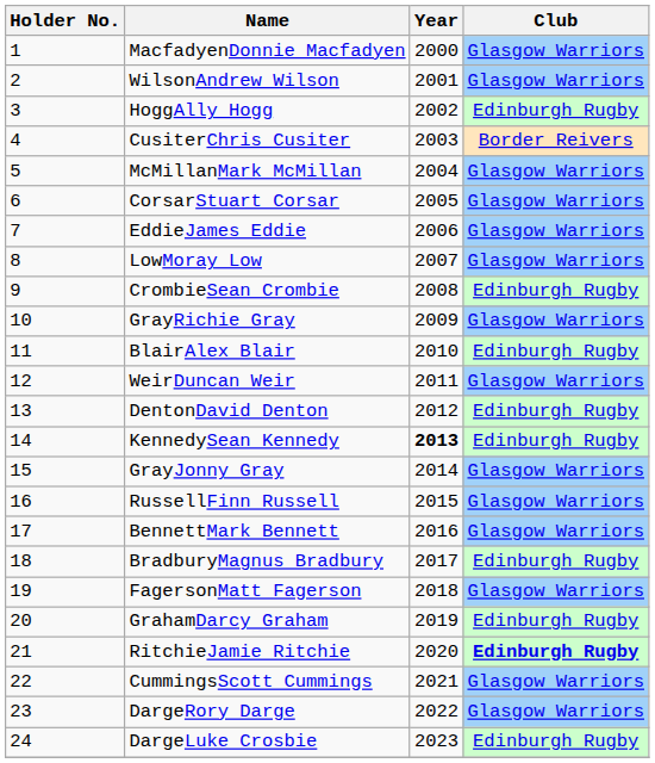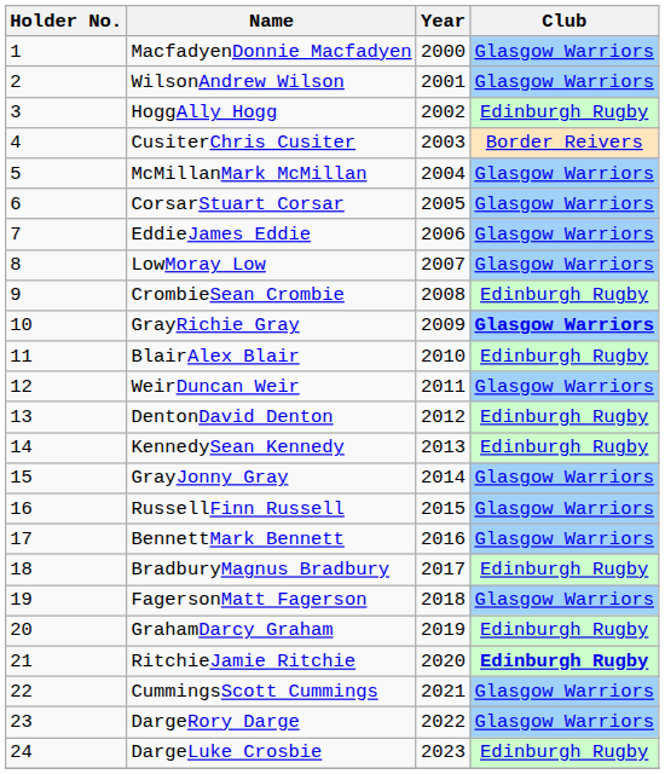GrayRichie Gray | Club: normal -> bold
KennedySean Kennedy | Year: bold -> normal
